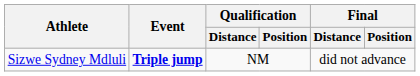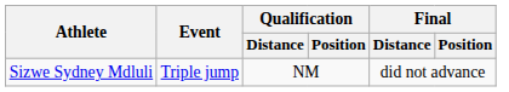Sizwe Sydney Mdluli | Event: bold -> normal
